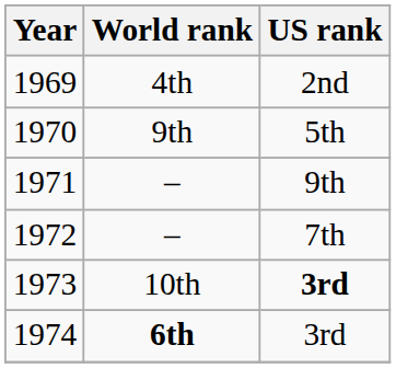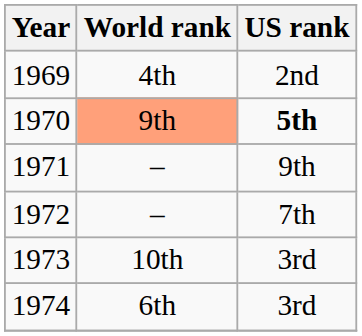1970 | World rank: no background -> lightsalmon background
1970 | US rank: normal -> bold
1973 | US rank: bold -> normal
1974 | World rank: bold -> normal
